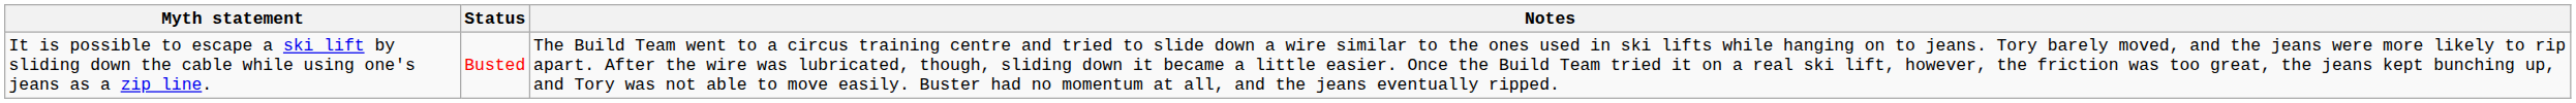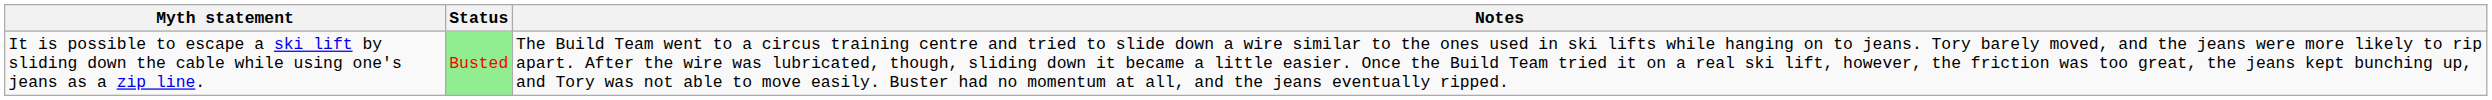row 2 | Status: no background -> lightgreen background
